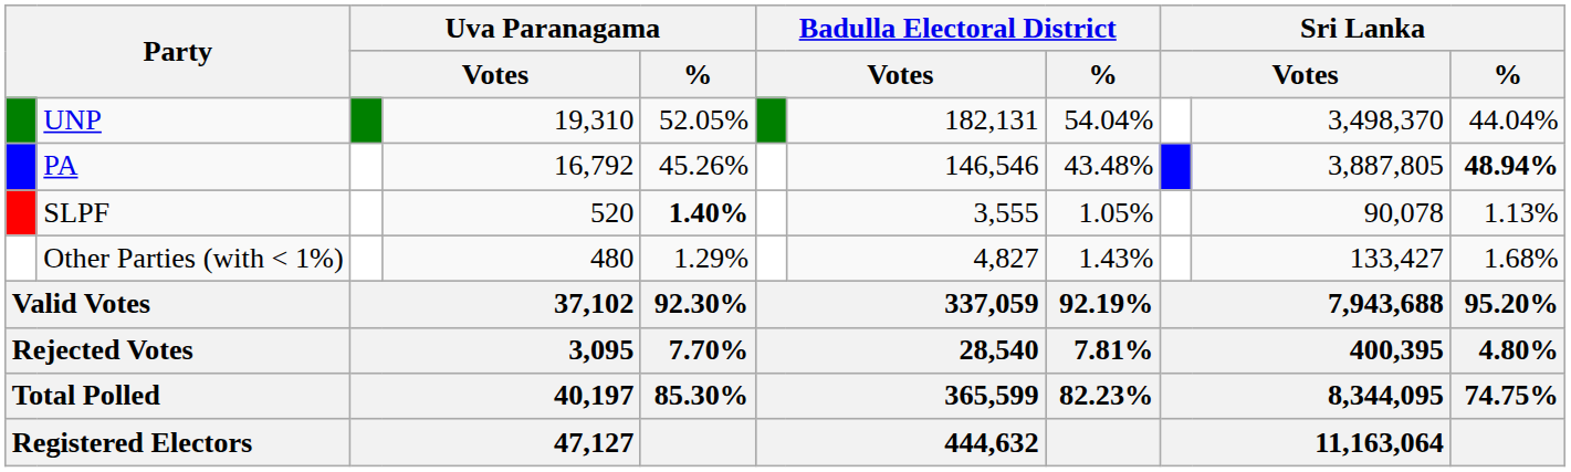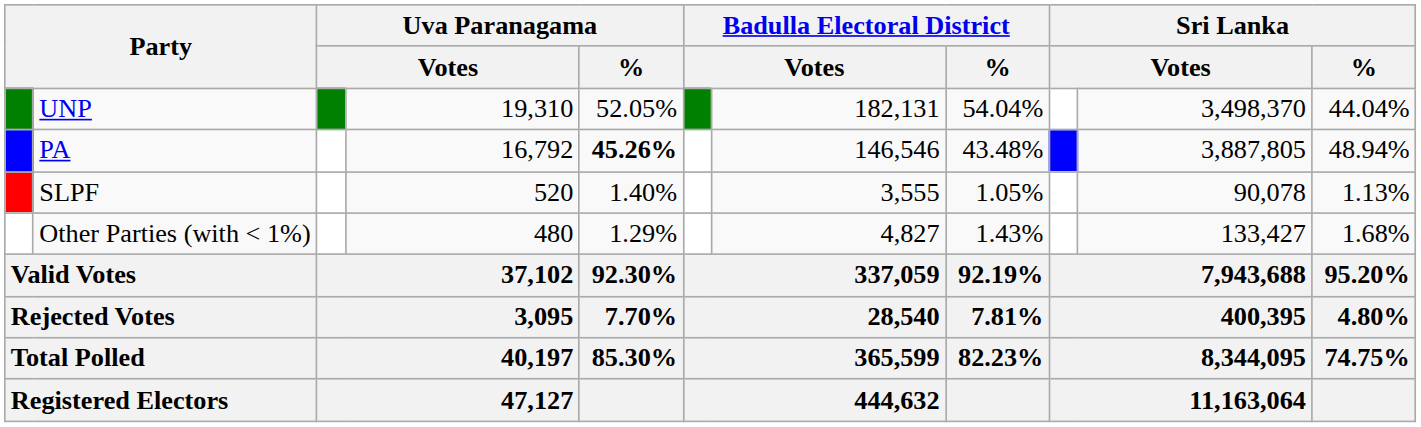PA | Uva Paranagama / %: normal -> bold
PA | Sri Lanka / %: bold -> normal
SLPF | Uva Paranagama / %: bold -> normal
